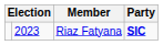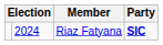Riaz Fatyana | column 2: 2023 -> 2024
